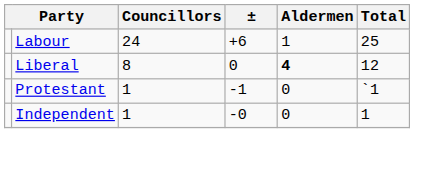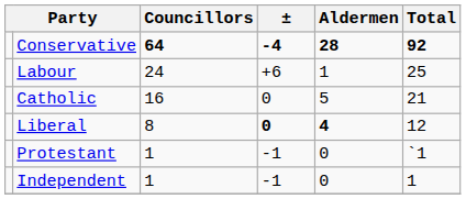+ row: Conservative | 64 | -4 | 28 | 92
+ row: Catholic | 16 | 0 | 5 | 21
Liberal | ±: normal -> bold
Independent | ±: -0 -> -1
